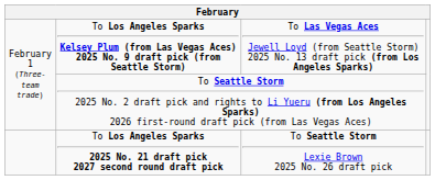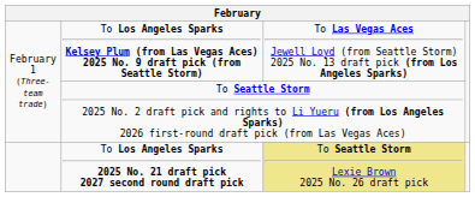row 4 | column 3: no background -> khaki background
